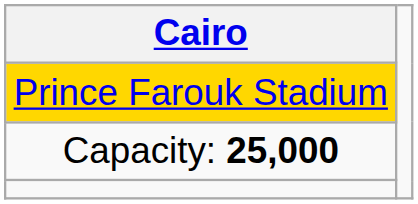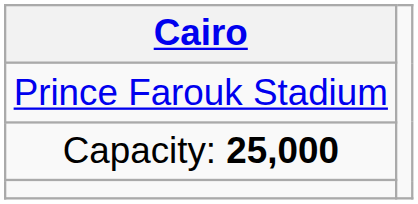Prince Farouk Stadium | Cairo: gold background -> no background
